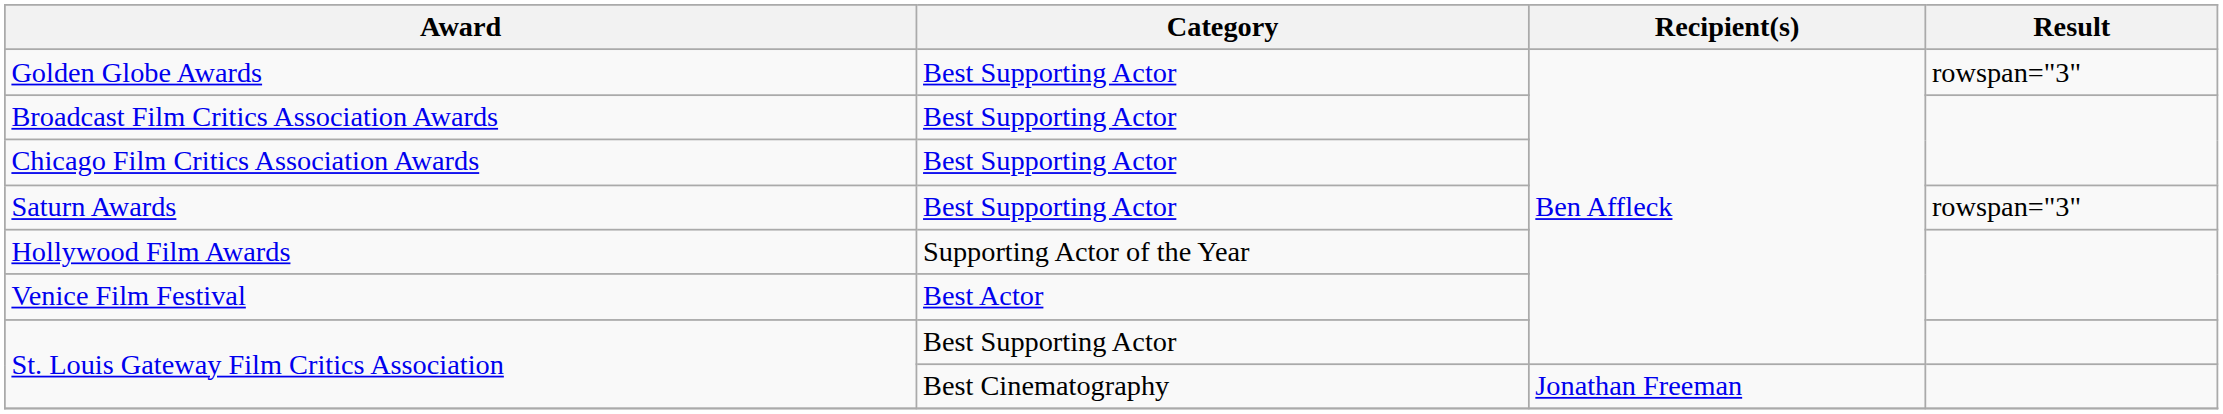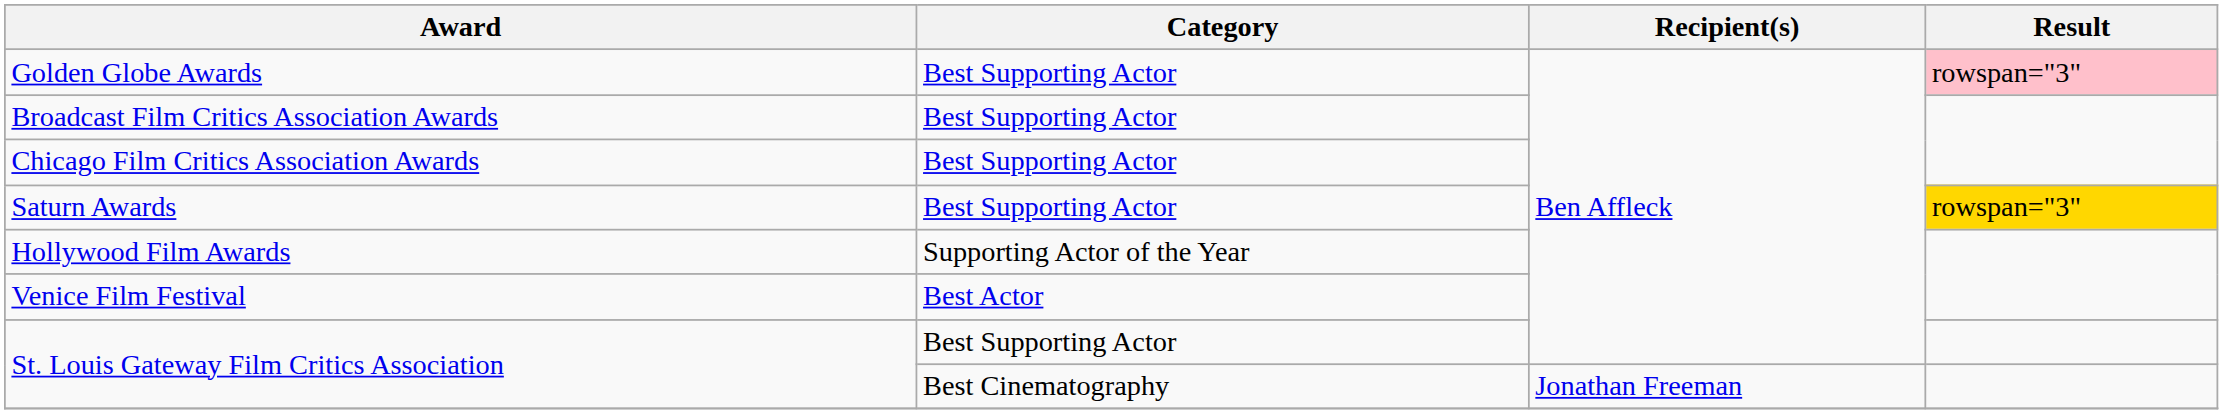Golden Globe Awards | Result: no background -> pink background
Saturn Awards | Result: no background -> gold background
